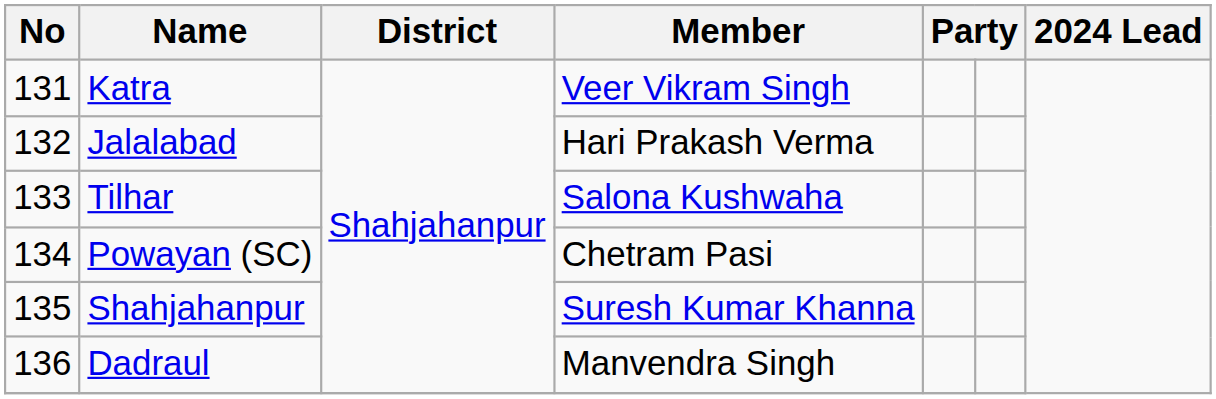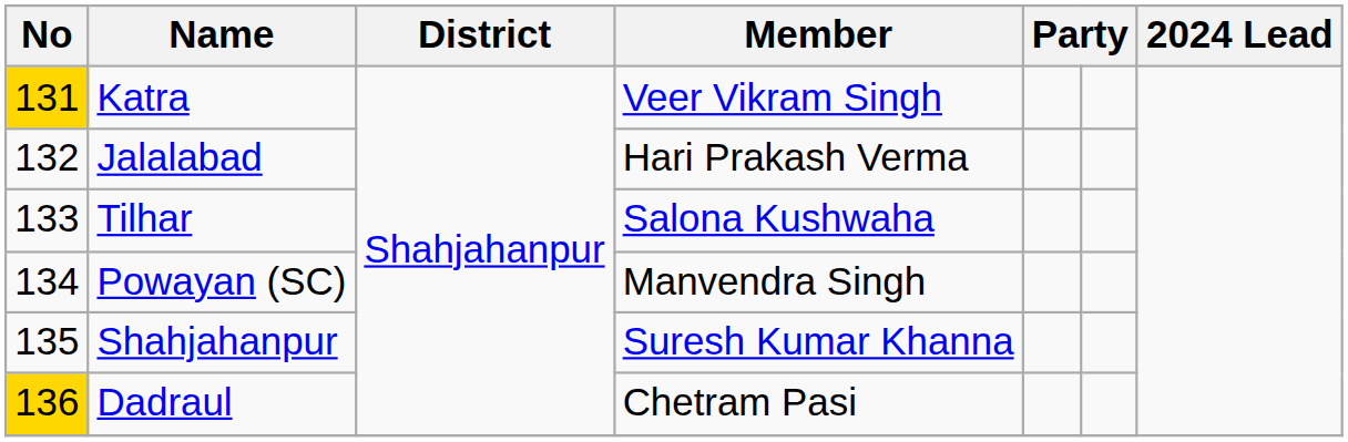Katra | No: no background -> gold background
Powayan (SC) | Member: Chetram Pasi -> Manvendra Singh
Dadraul | No: no background -> gold background
Dadraul | Member: Manvendra Singh -> Chetram Pasi
